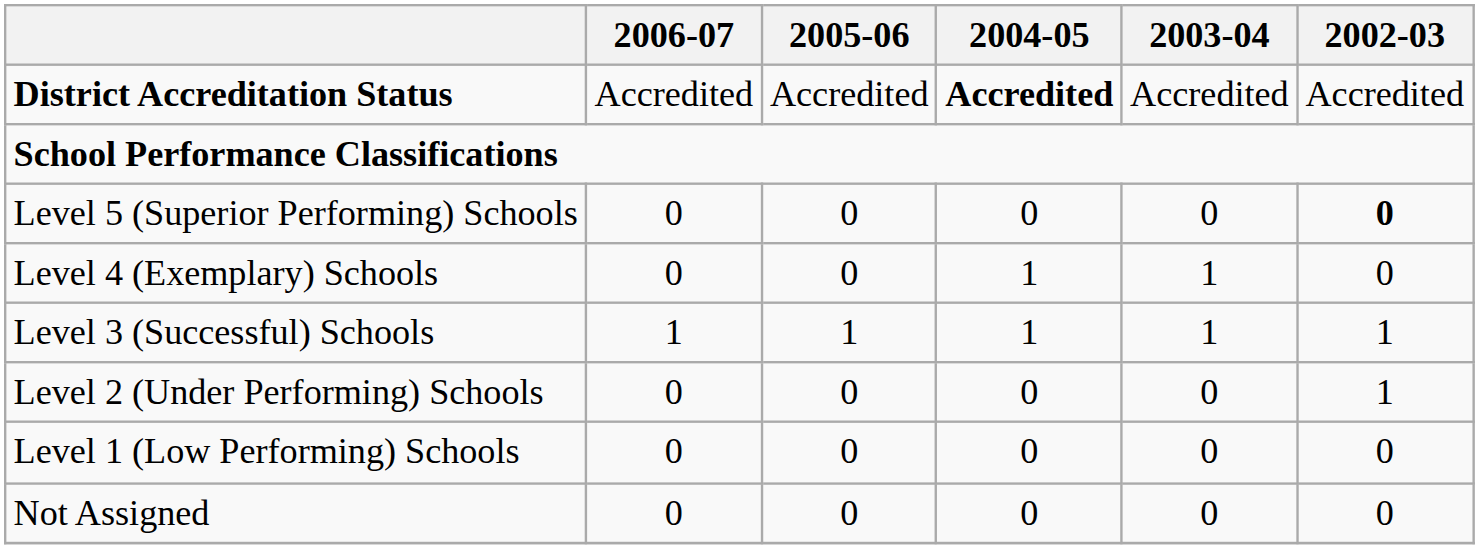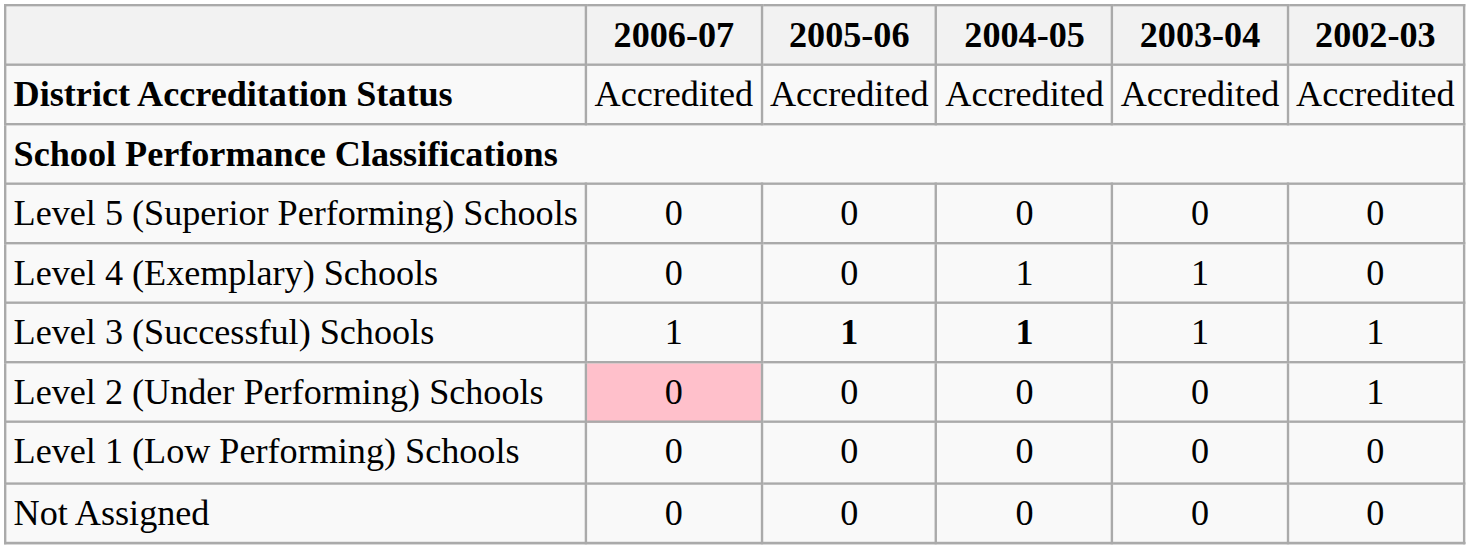District Accreditation Status | 2004-05: bold -> normal
Level 5 (Superior Performing) Schools | 2002-03: bold -> normal
Level 3 (Successful) Schools | 2005-06: normal -> bold
Level 3 (Successful) Schools | 2004-05: normal -> bold
Level 2 (Under Performing) Schools | 2006-07: no background -> pink background
